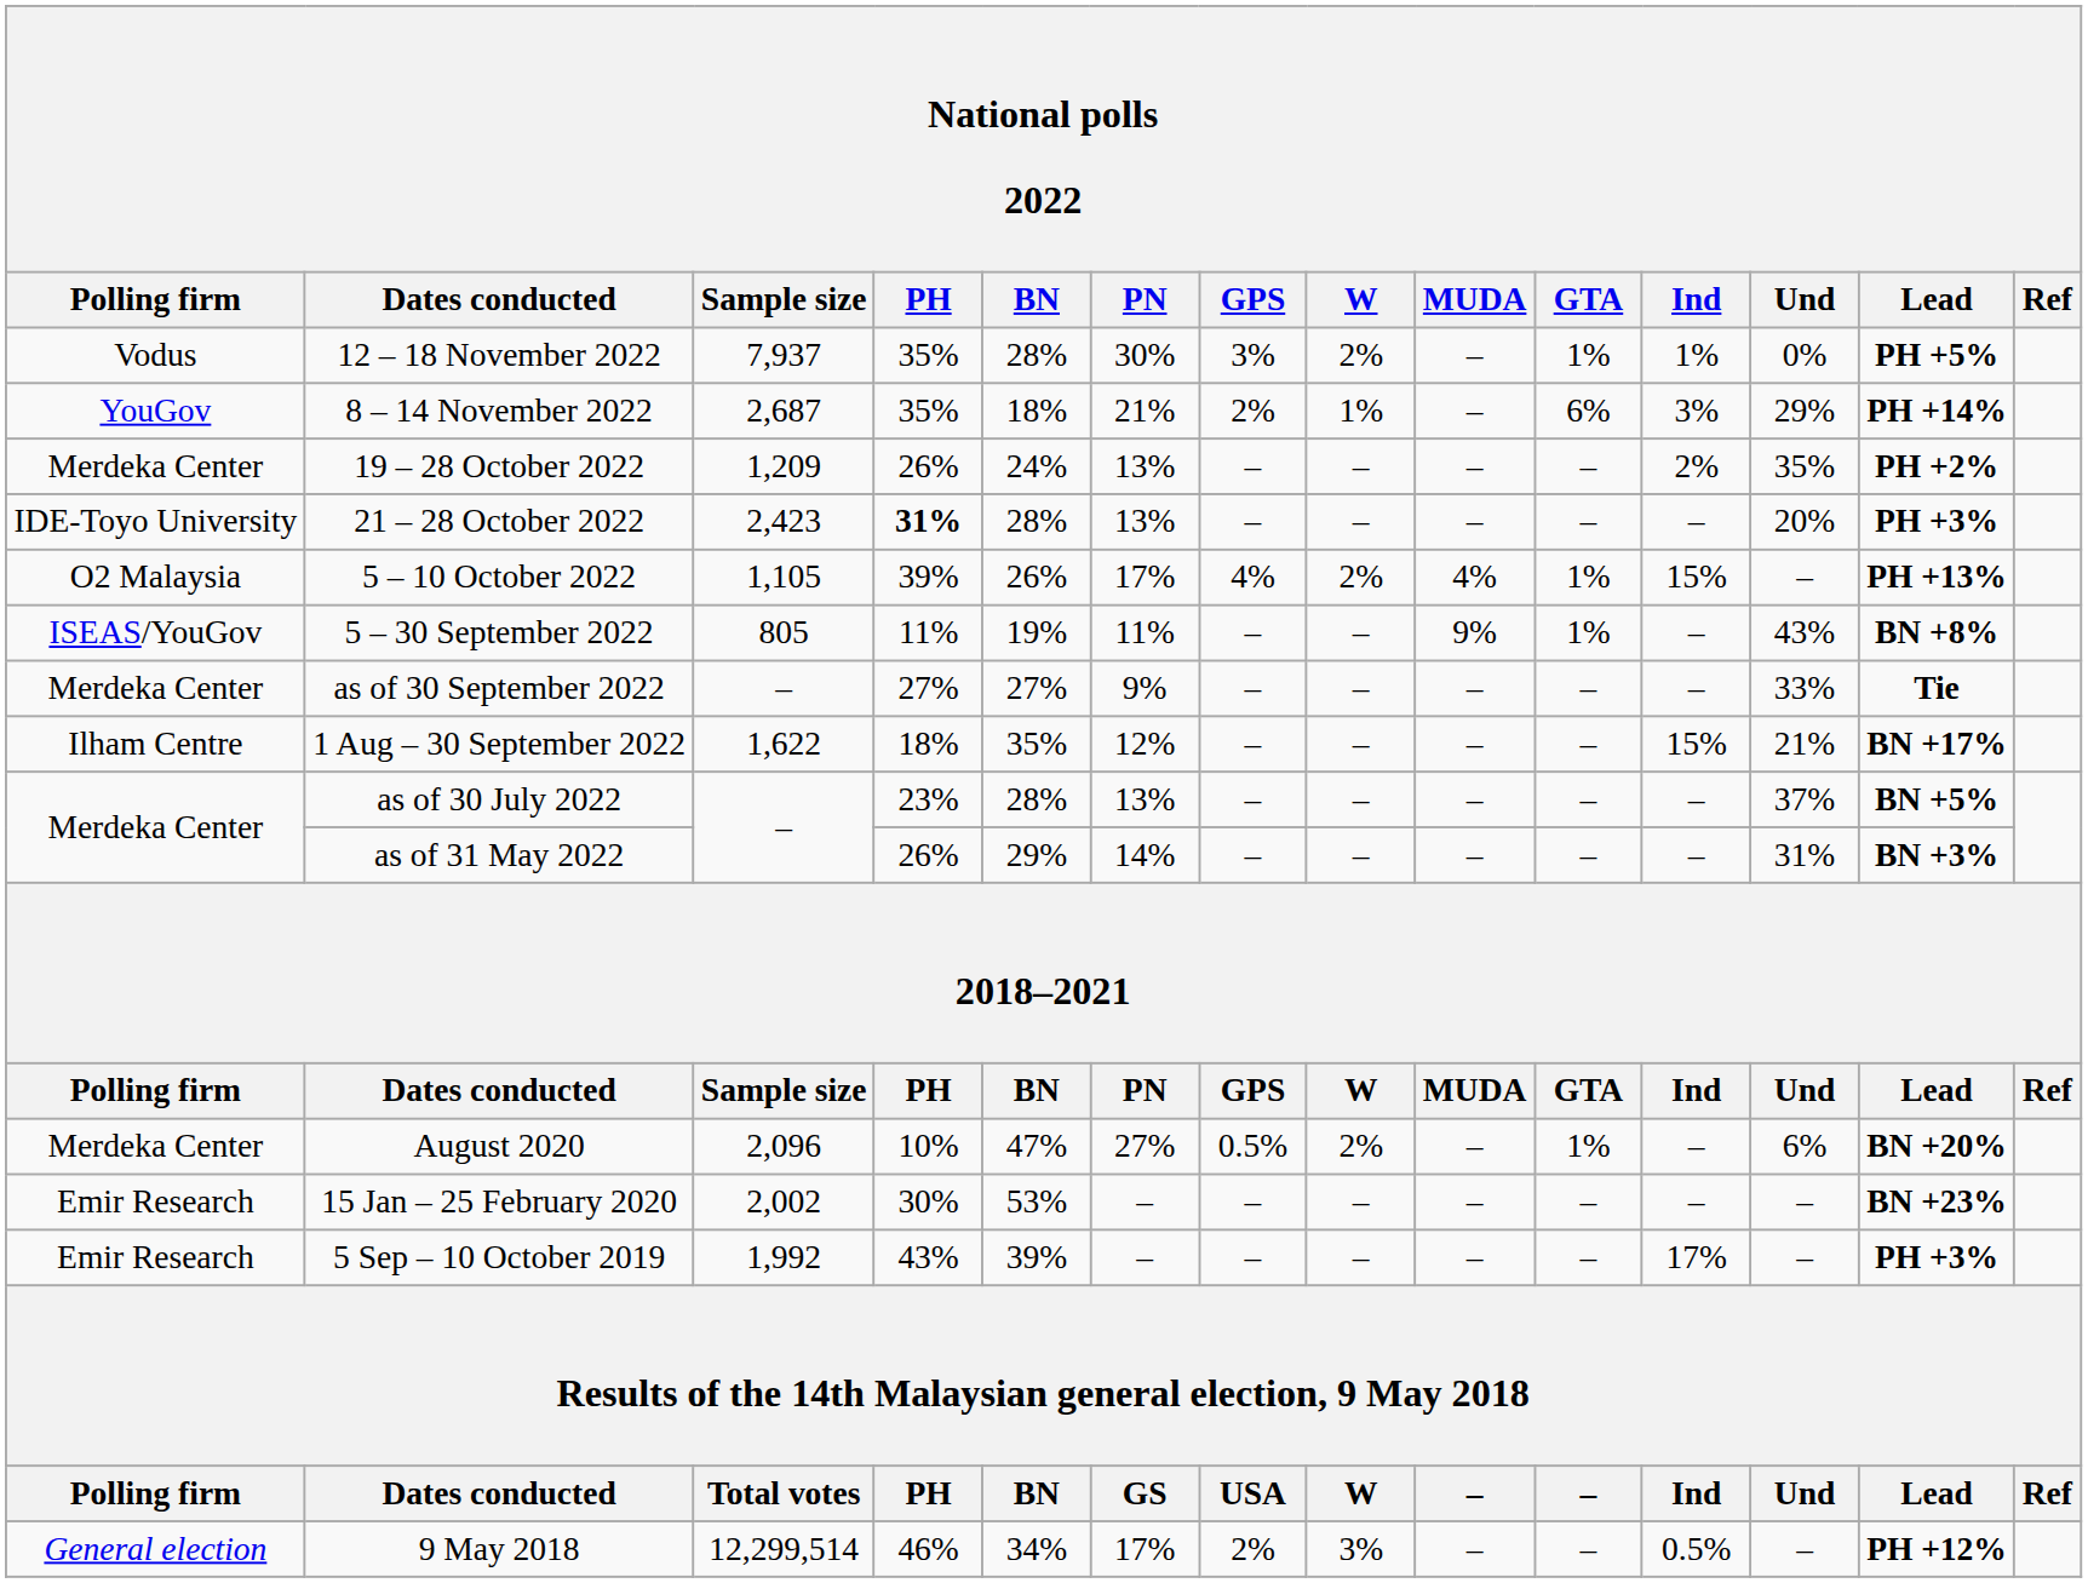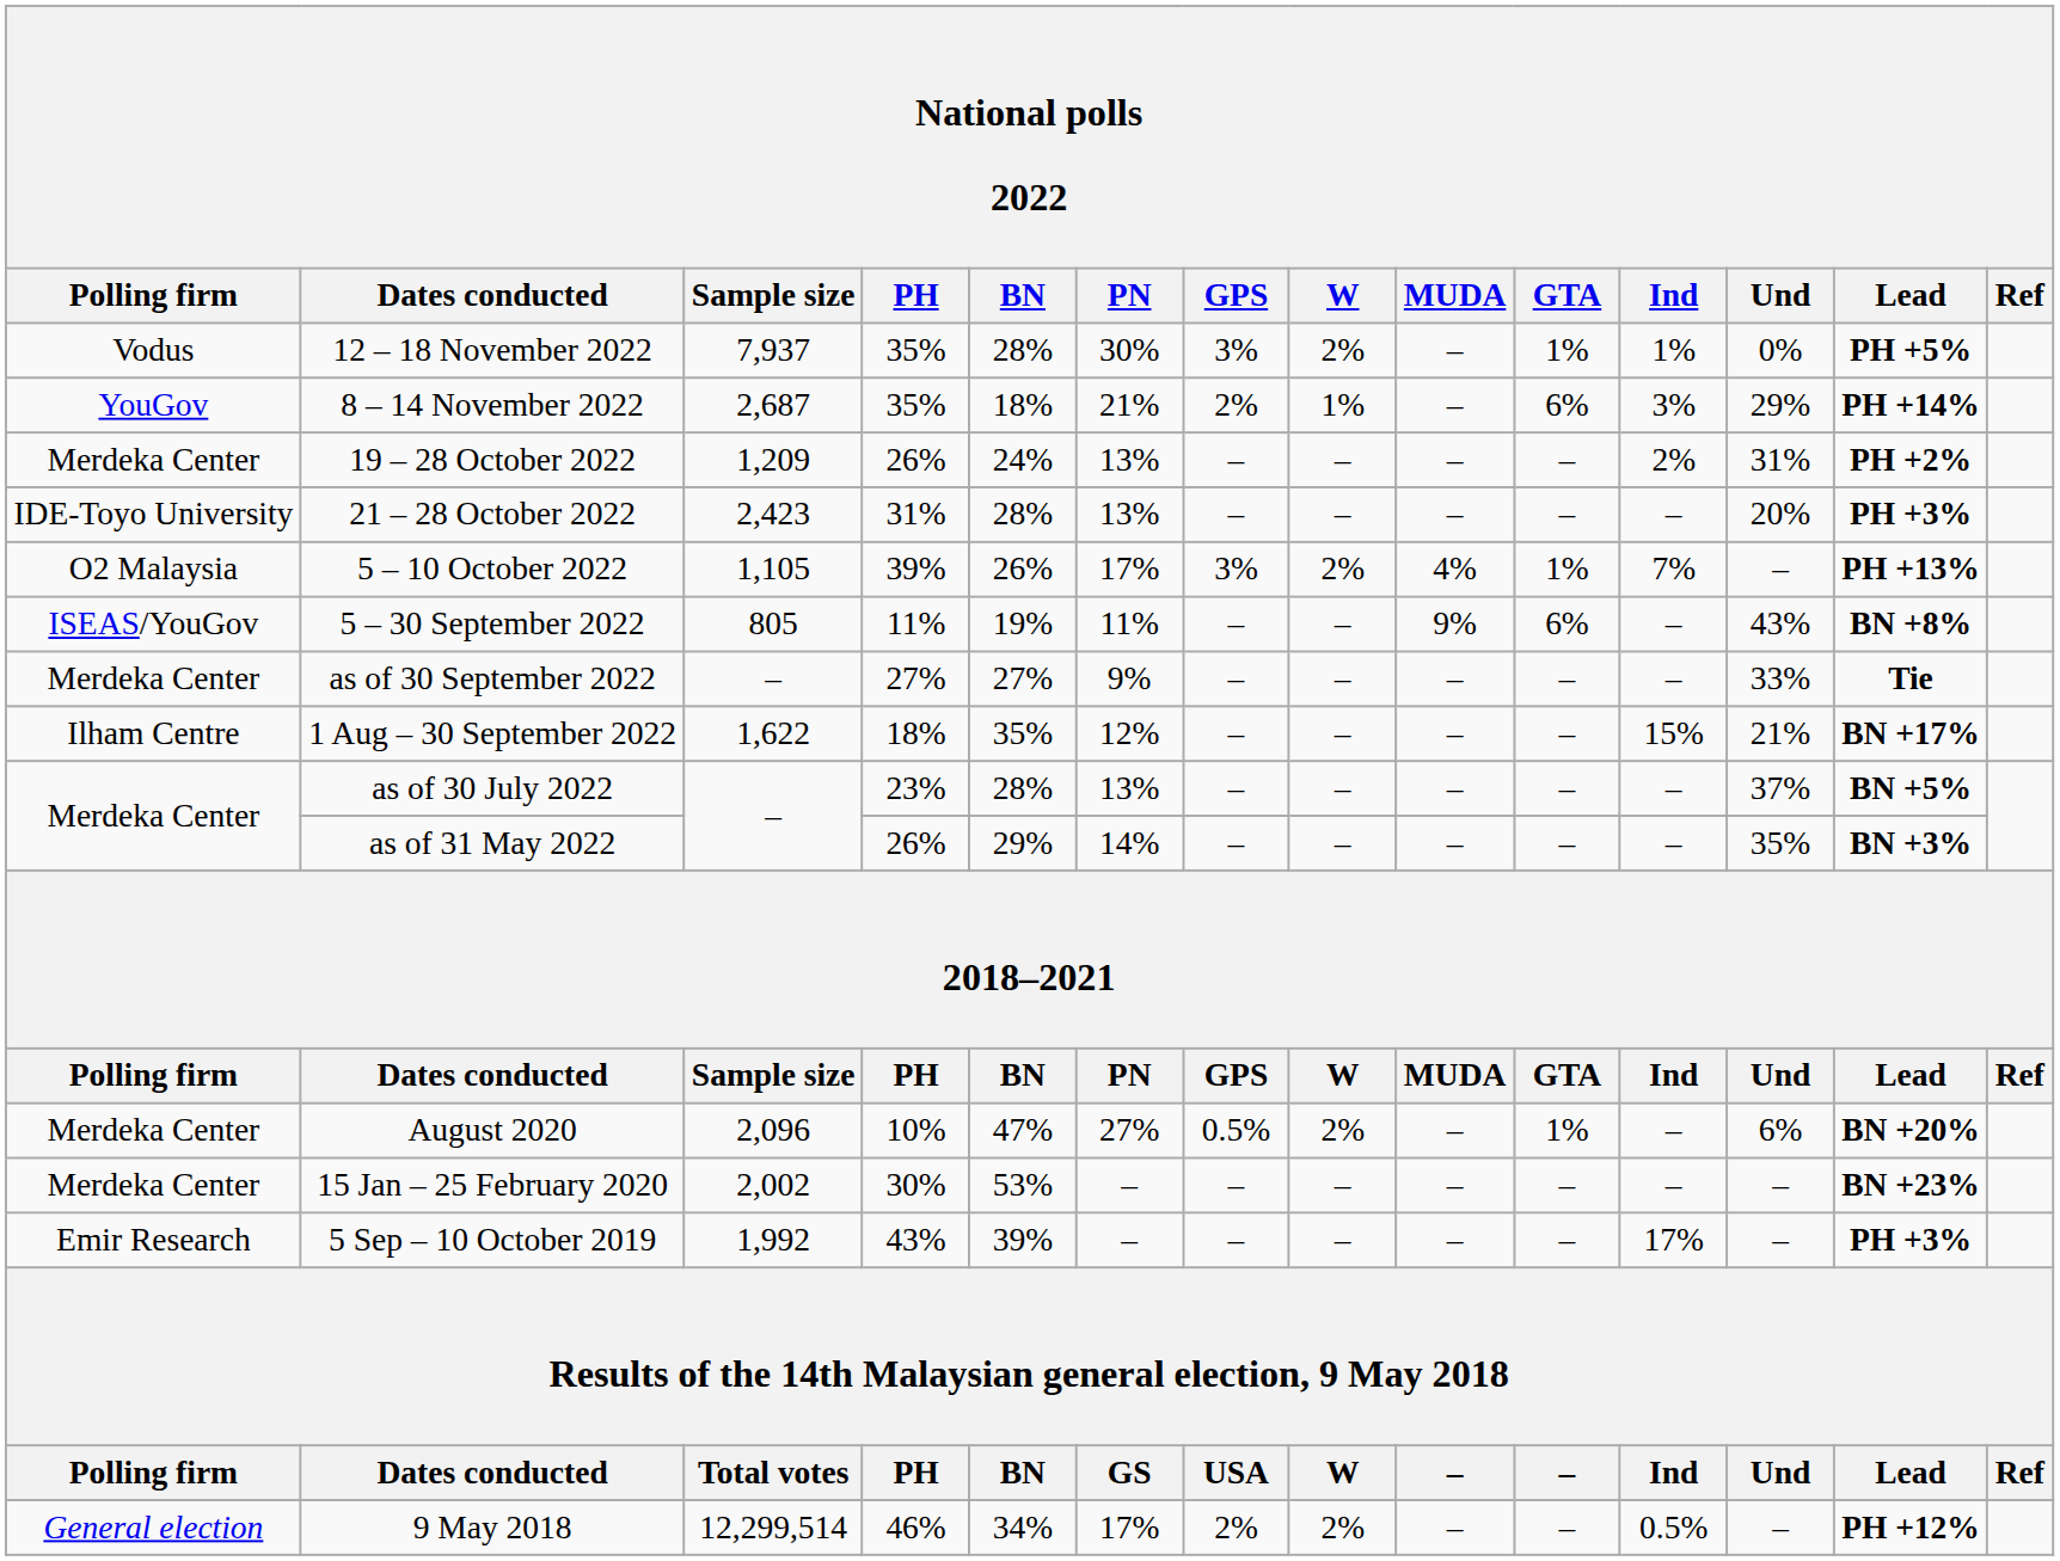19 – 28 October 2022 | Und: 35% -> 31%
21 – 28 October 2022 | PH: bold -> normal
5 – 10 October 2022 | GPS: 4% -> 3%
5 – 10 October 2022 | Ind: 15% -> 7%
5 – 30 September 2022 | GTA: 1% -> 6%
as of 31 May 2022 | Und: 31% -> 35%
15 Jan – 25 February 2020 | Polling firm: Emir Research -> Merdeka Center
9 May 2018 | W: 3% -> 2%
